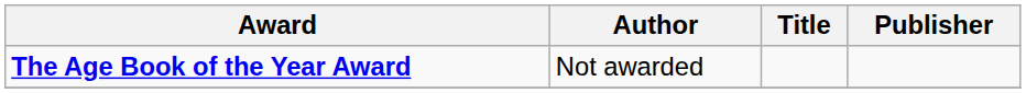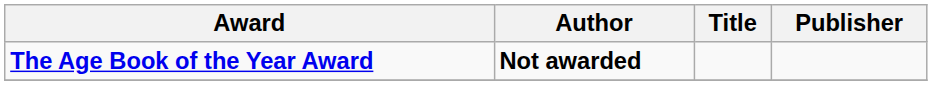The Age Book of the Year Award | Author: normal -> bold
